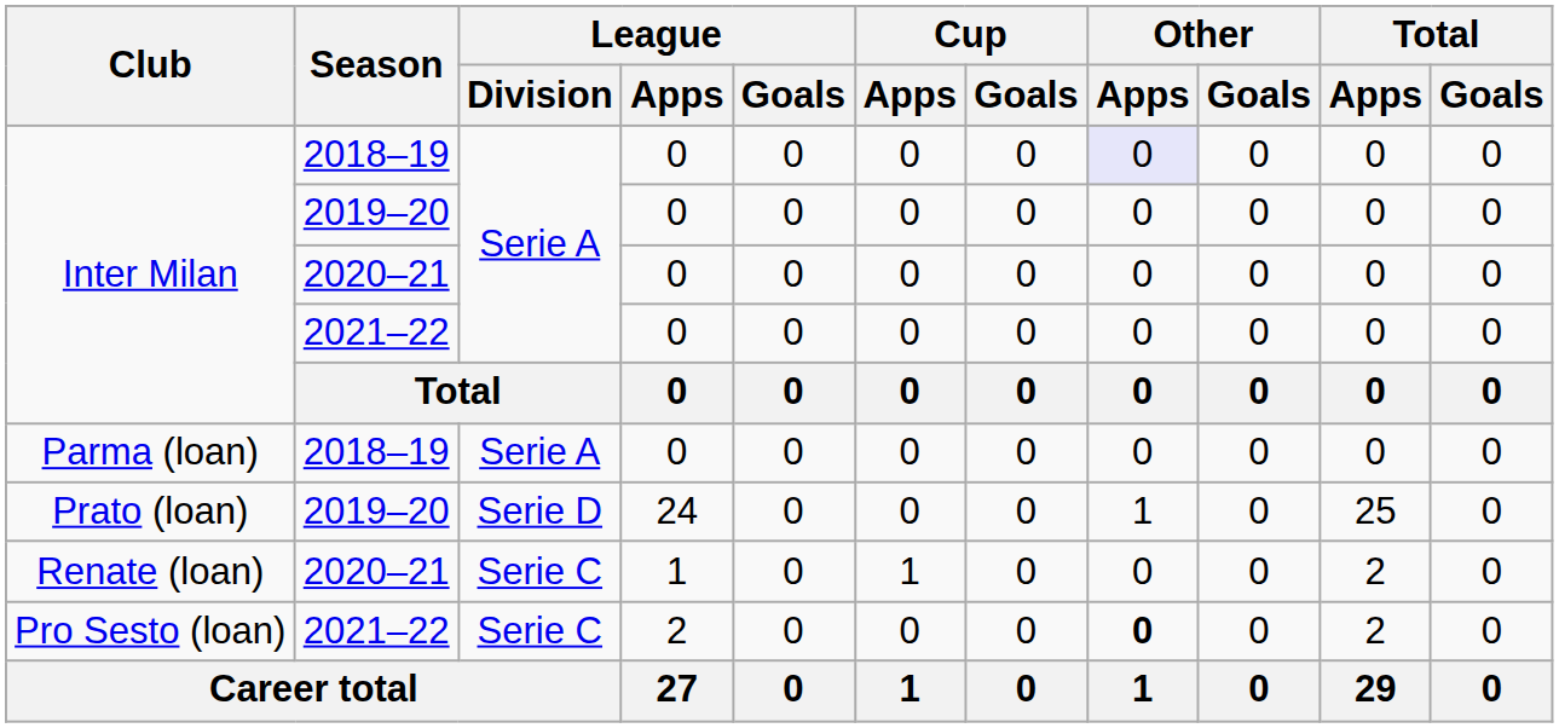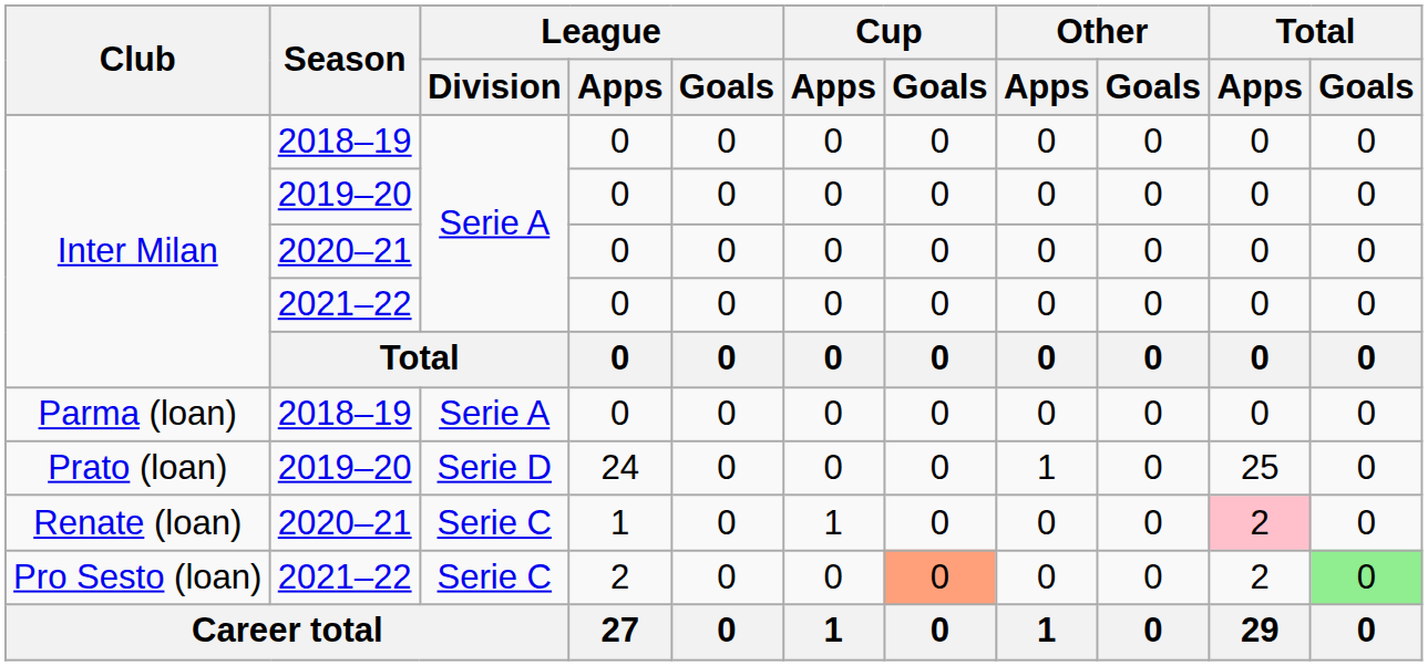Inter Milan / 2018–19 | Other / Apps: lavender background -> no background
Renate (loan) | Total / Apps: no background -> pink background
Pro Sesto (loan) | Cup / Goals: no background -> lightsalmon background
Pro Sesto (loan) | Other / Apps: bold -> normal
Pro Sesto (loan) | Total / Goals: no background -> lightgreen background
